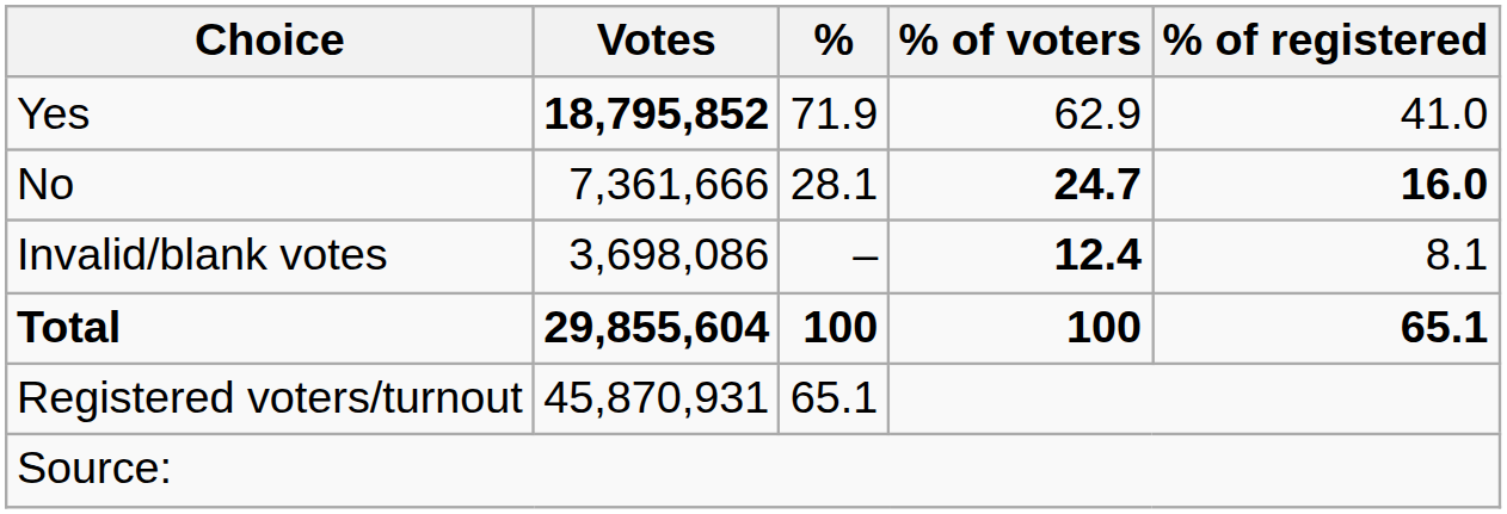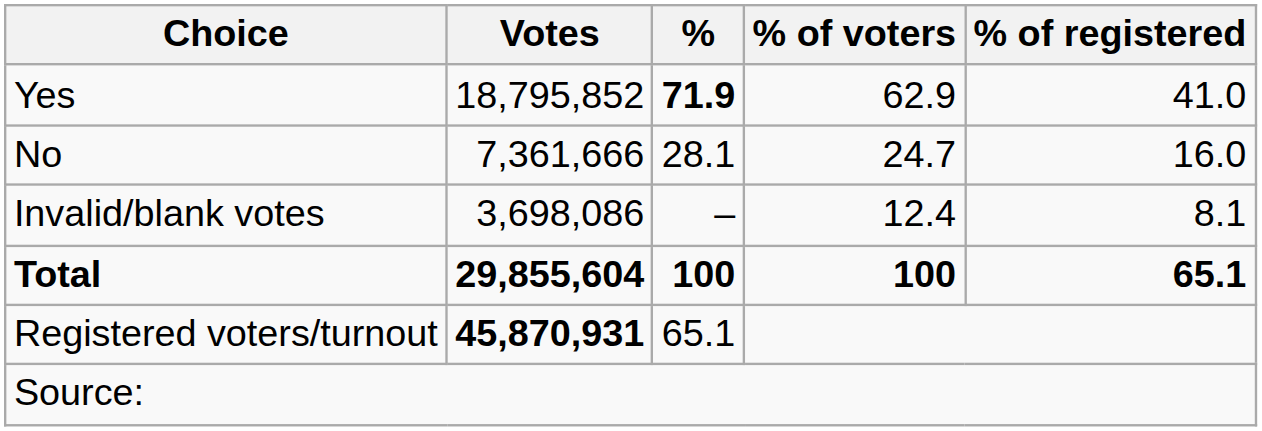Yes | Votes: bold -> normal
Yes | %: normal -> bold
No | % of voters: bold -> normal
No | % of registered: bold -> normal
Invalid/blank votes | % of voters: bold -> normal
Registered voters/turnout | Votes: normal -> bold
